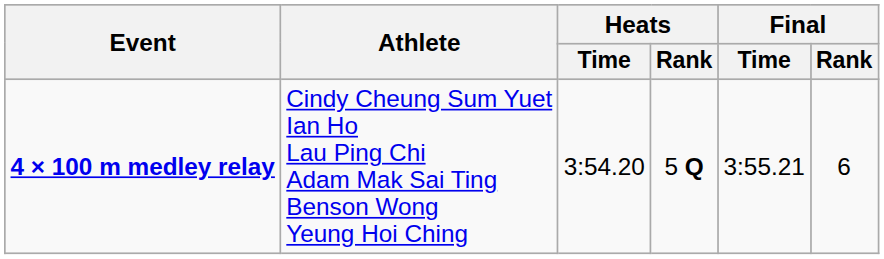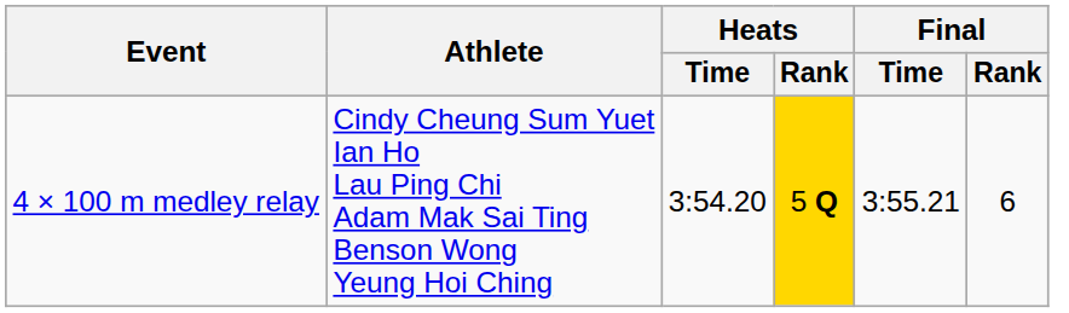row 3 | Event: bold -> normal
row 3 | Heats / Rank: no background -> gold background
